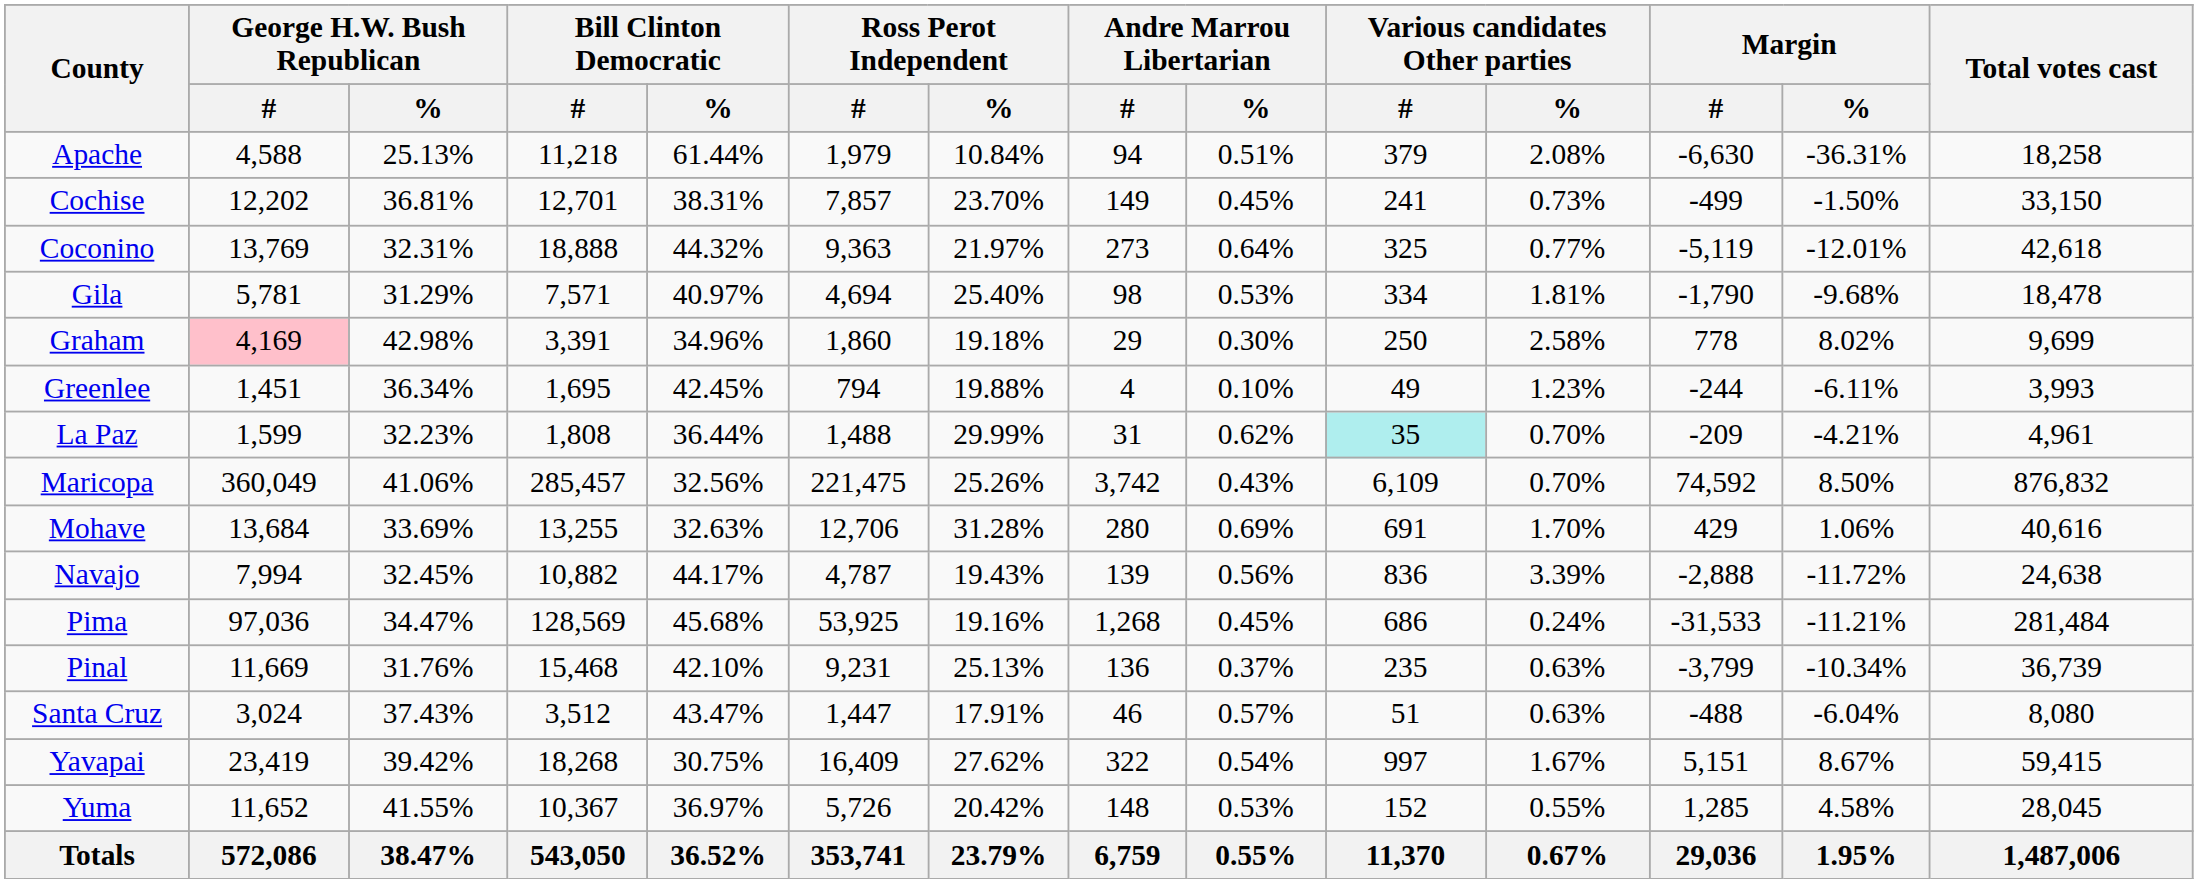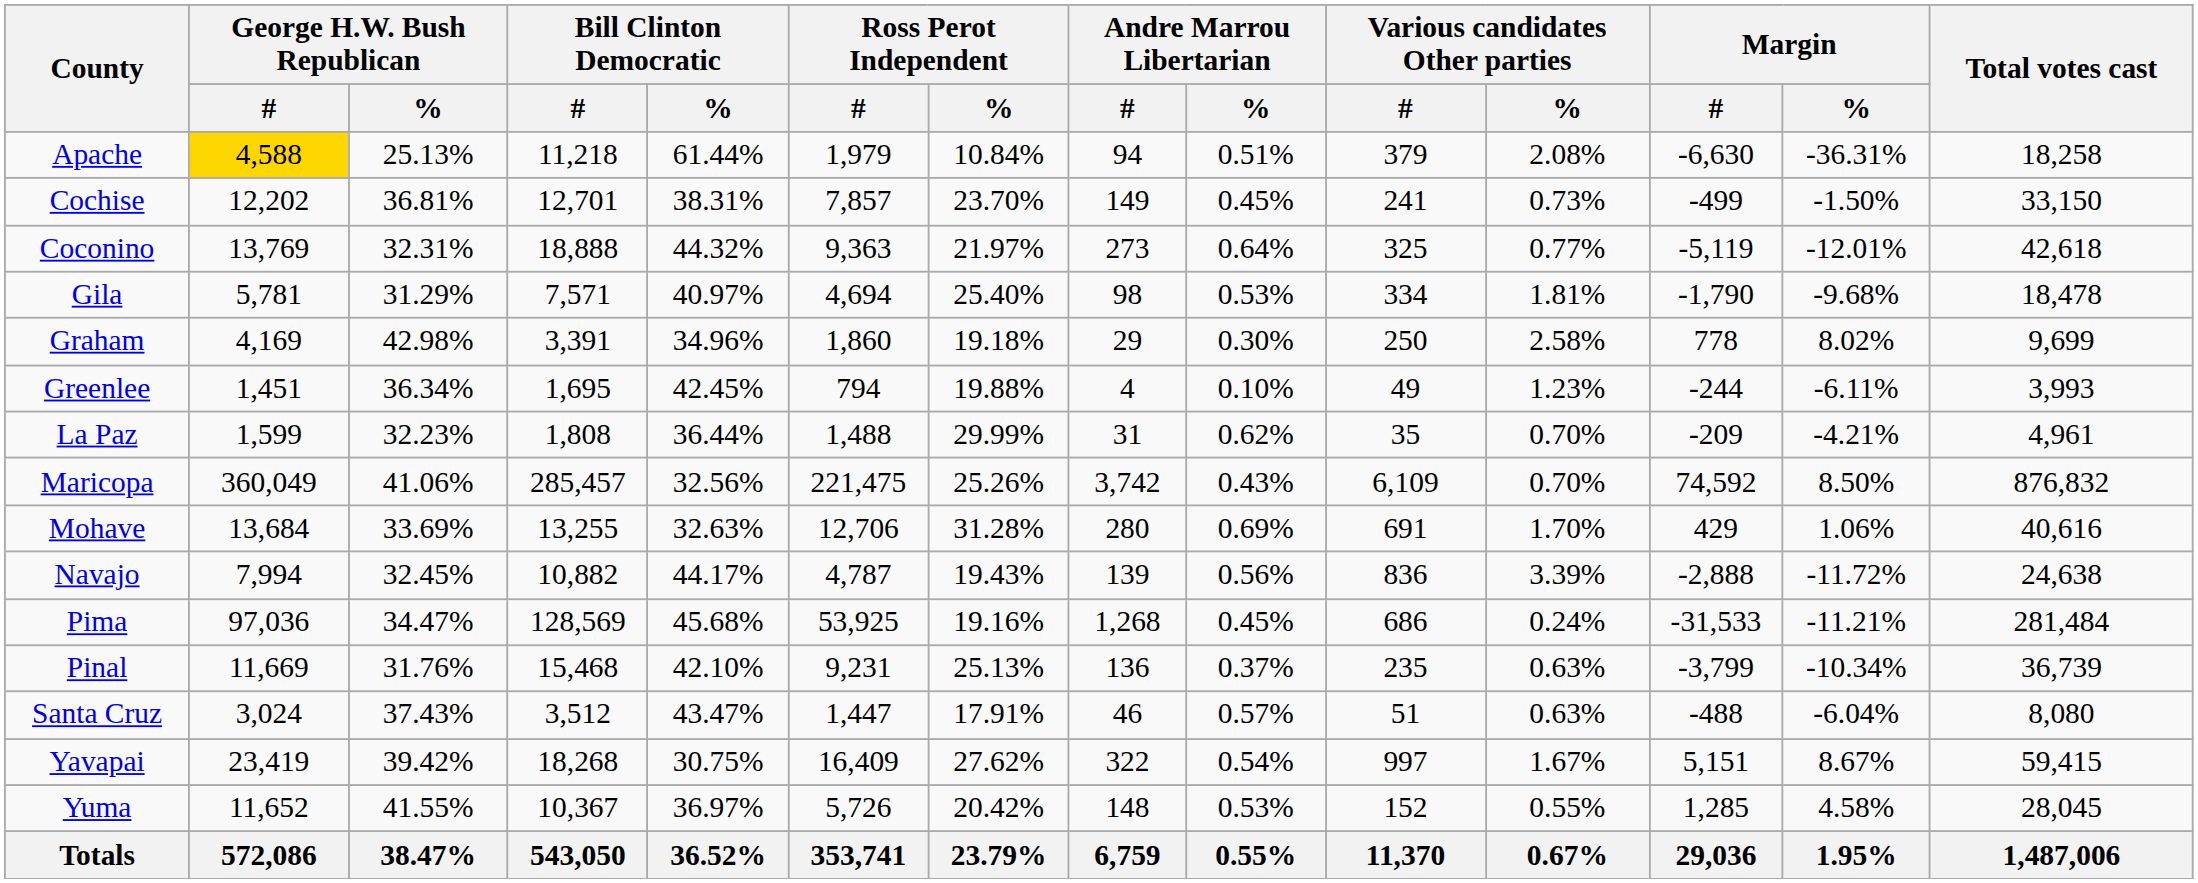Apache | George H.W. Bush Republican / #: no background -> gold background
Graham | George H.W. Bush Republican / #: pink background -> no background
La Paz | Various candidates Other parties / #: paleturquoise background -> no background
